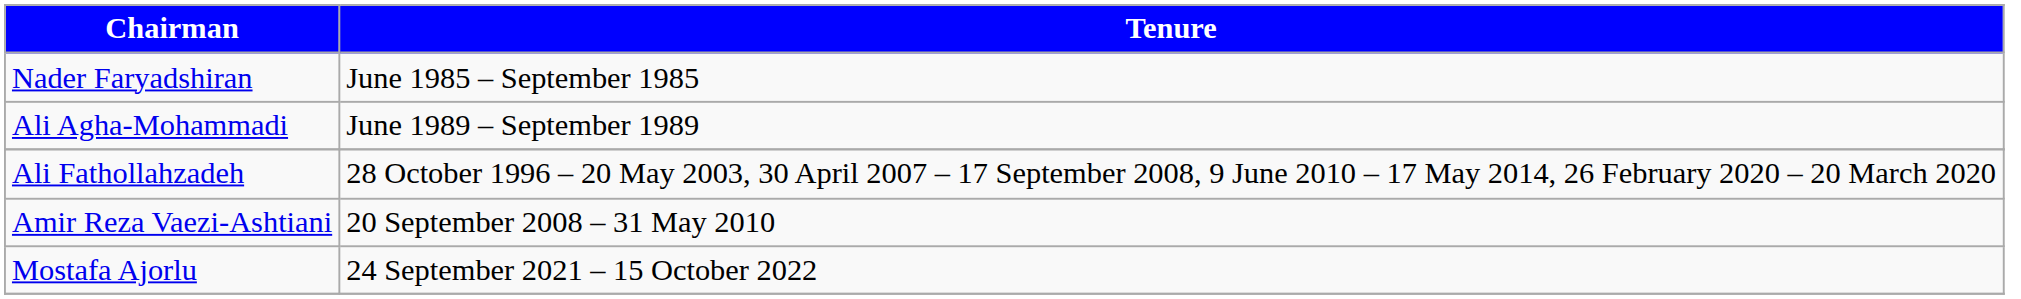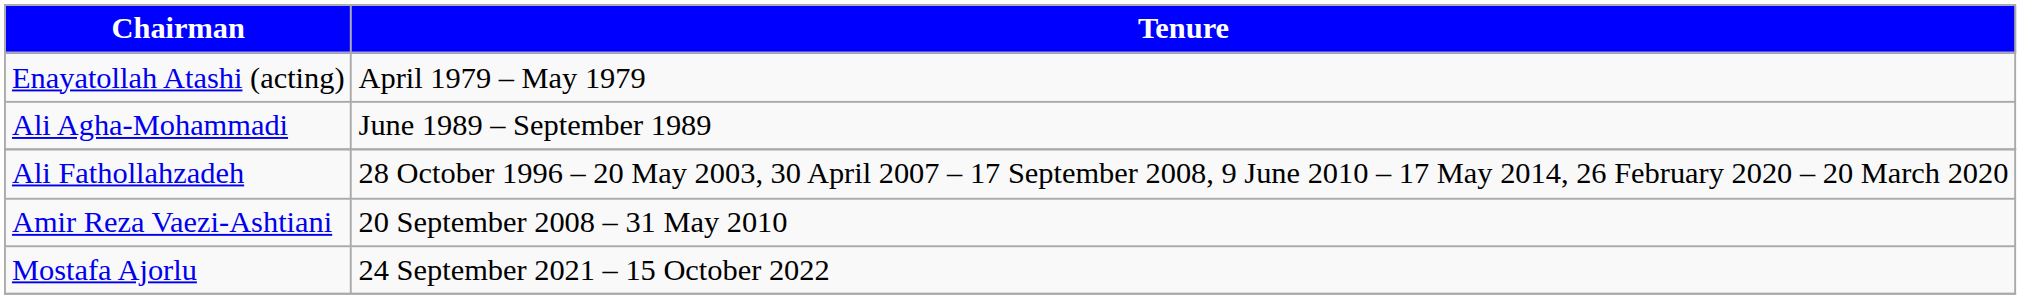+ row: Enayatollah Atashi (acting) | April 1979 – May 1979
- row: Nader Faryadshiran | June 1985 – September 1985
